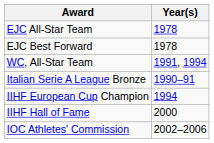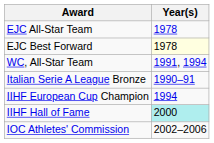EJC Best Forward | Year(s): no background -> lightyellow background
IIHF Hall of Fame | Year(s): no background -> paleturquoise background
